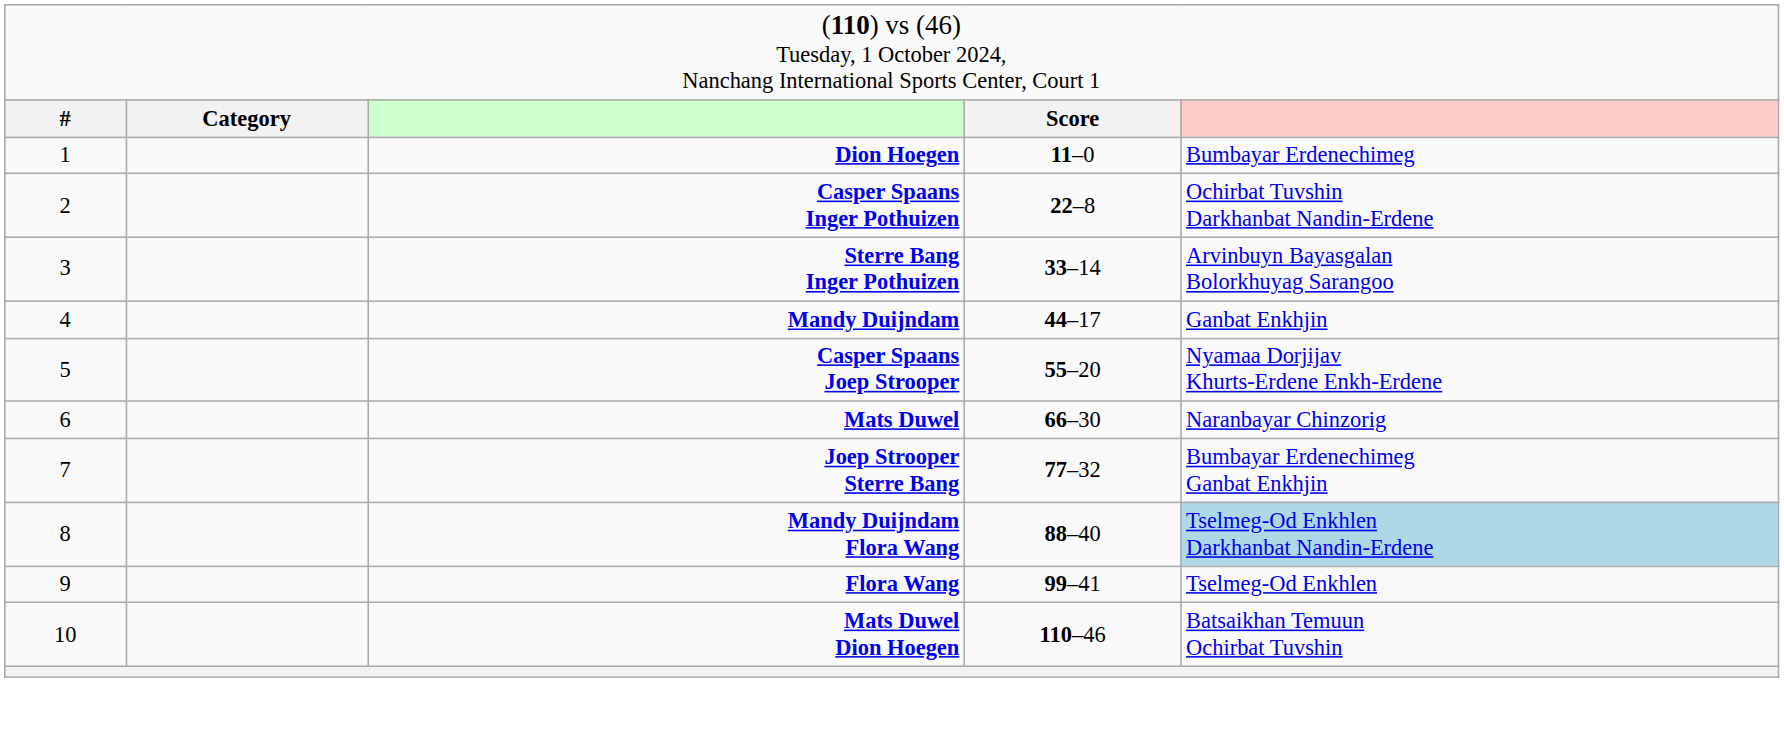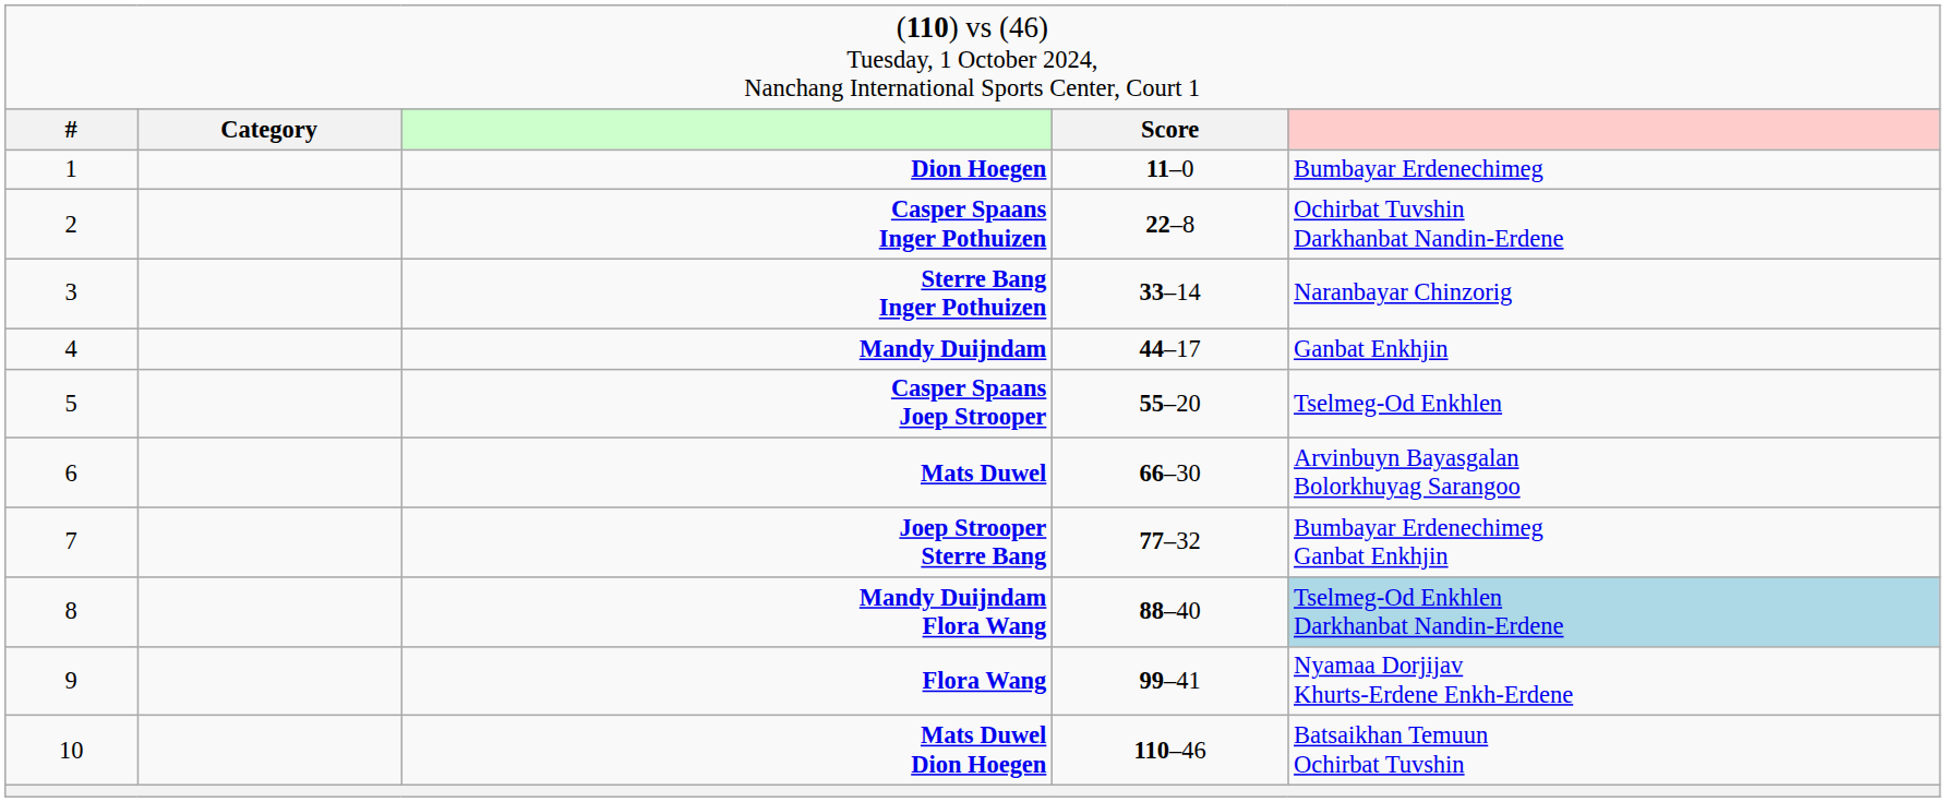Sterre Bang Inger Pothuizen | column 5: Arvinbuyn Bayasgalan Bolorkhuyag Sarangoo -> Naranbayar Chinzorig
Casper Spaans Joep Strooper | column 5: Nyamaa Dorjijav Khurts-Erdene Enkh-Erdene -> Tselmeg-Od Enkhlen
Mats Duwel | column 5: Naranbayar Chinzorig -> Arvinbuyn Bayasgalan Bolorkhuyag Sarangoo
Flora Wang | column 5: Tselmeg-Od Enkhlen -> Nyamaa Dorjijav Khurts-Erdene Enkh-Erdene
